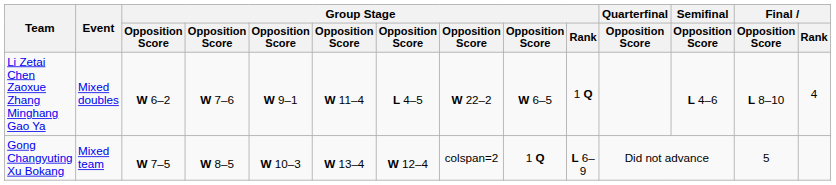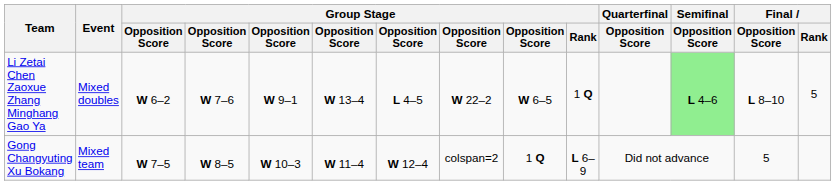Li Zetai Chen Zaoxue Zhang Minghang Gao Ya | column 6: W 11–4 -> W 13–4
Li Zetai Chen Zaoxue Zhang Minghang Gao Ya | Semifinal / Opposition Score: no background -> lightgreen background
Li Zetai Chen Zaoxue Zhang Minghang Gao Ya | Final / Rank: 4 -> 5
Gong Changyuting Xu Bokang | column 6: W 13–4 -> W 11–4
